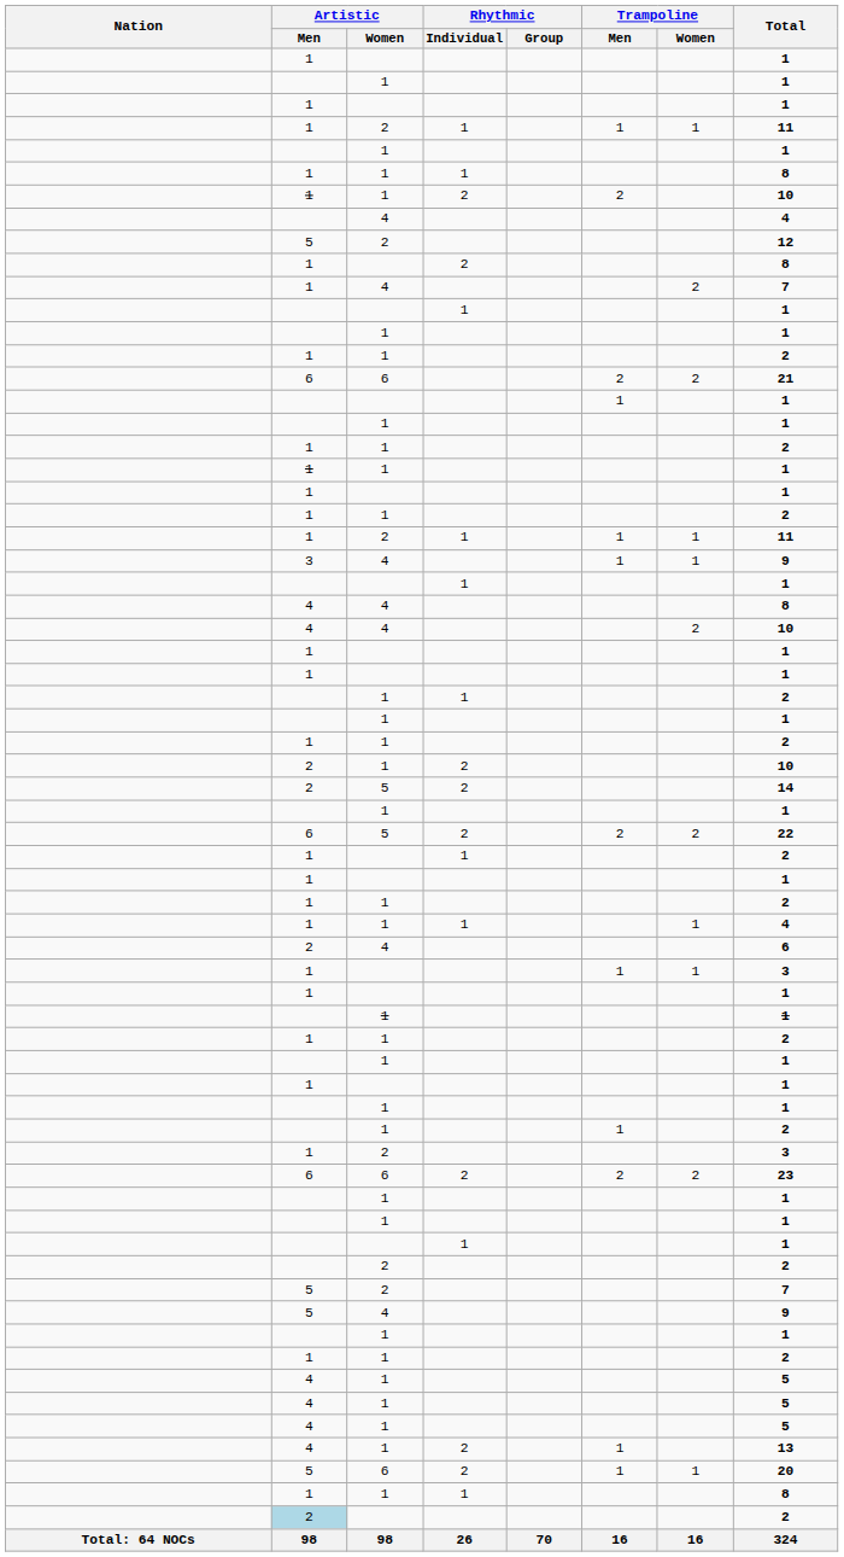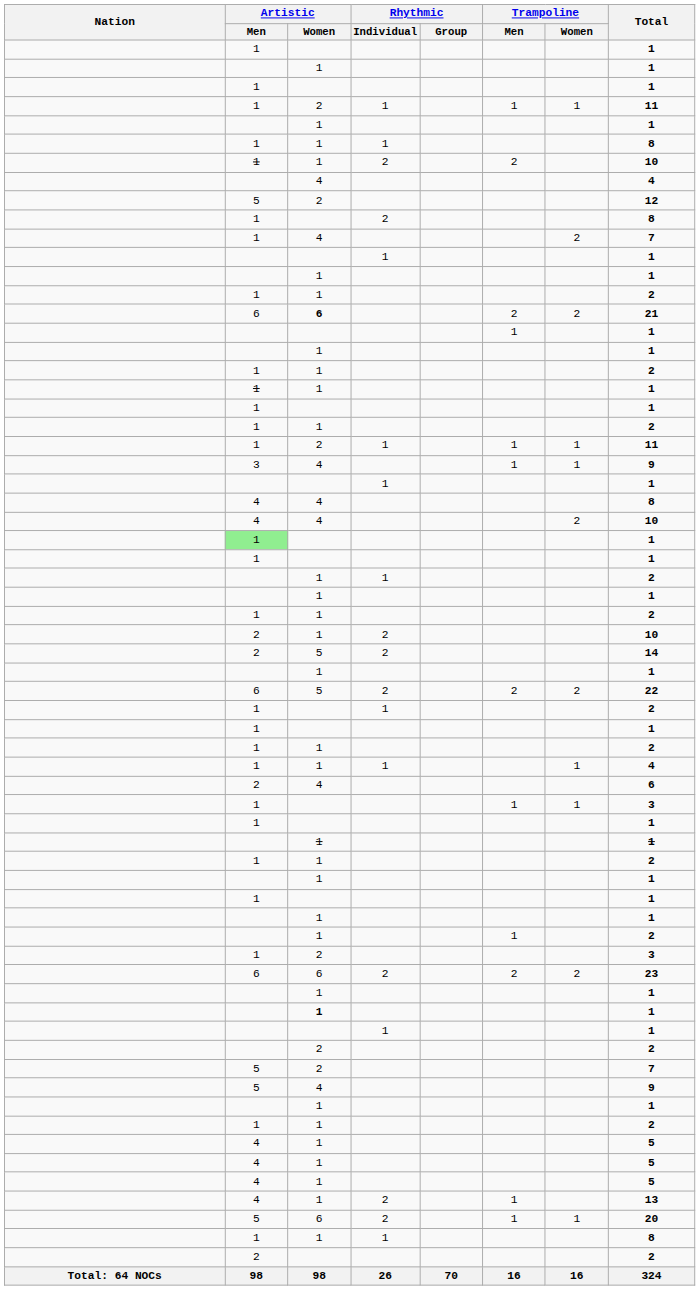row 17 | Artistic / Women: normal -> bold
row 29 | Artistic / Men: no background -> lightgreen background
row 54 | Artistic / Women: normal -> bold
row 67 | Artistic / Men: lightblue background -> no background
